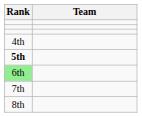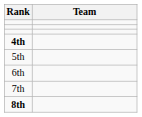row 5 | Rank: normal -> bold
row 6 | Rank: bold -> normal
row 7 | Rank: lightgreen background -> no background
row 9 | Rank: normal -> bold
